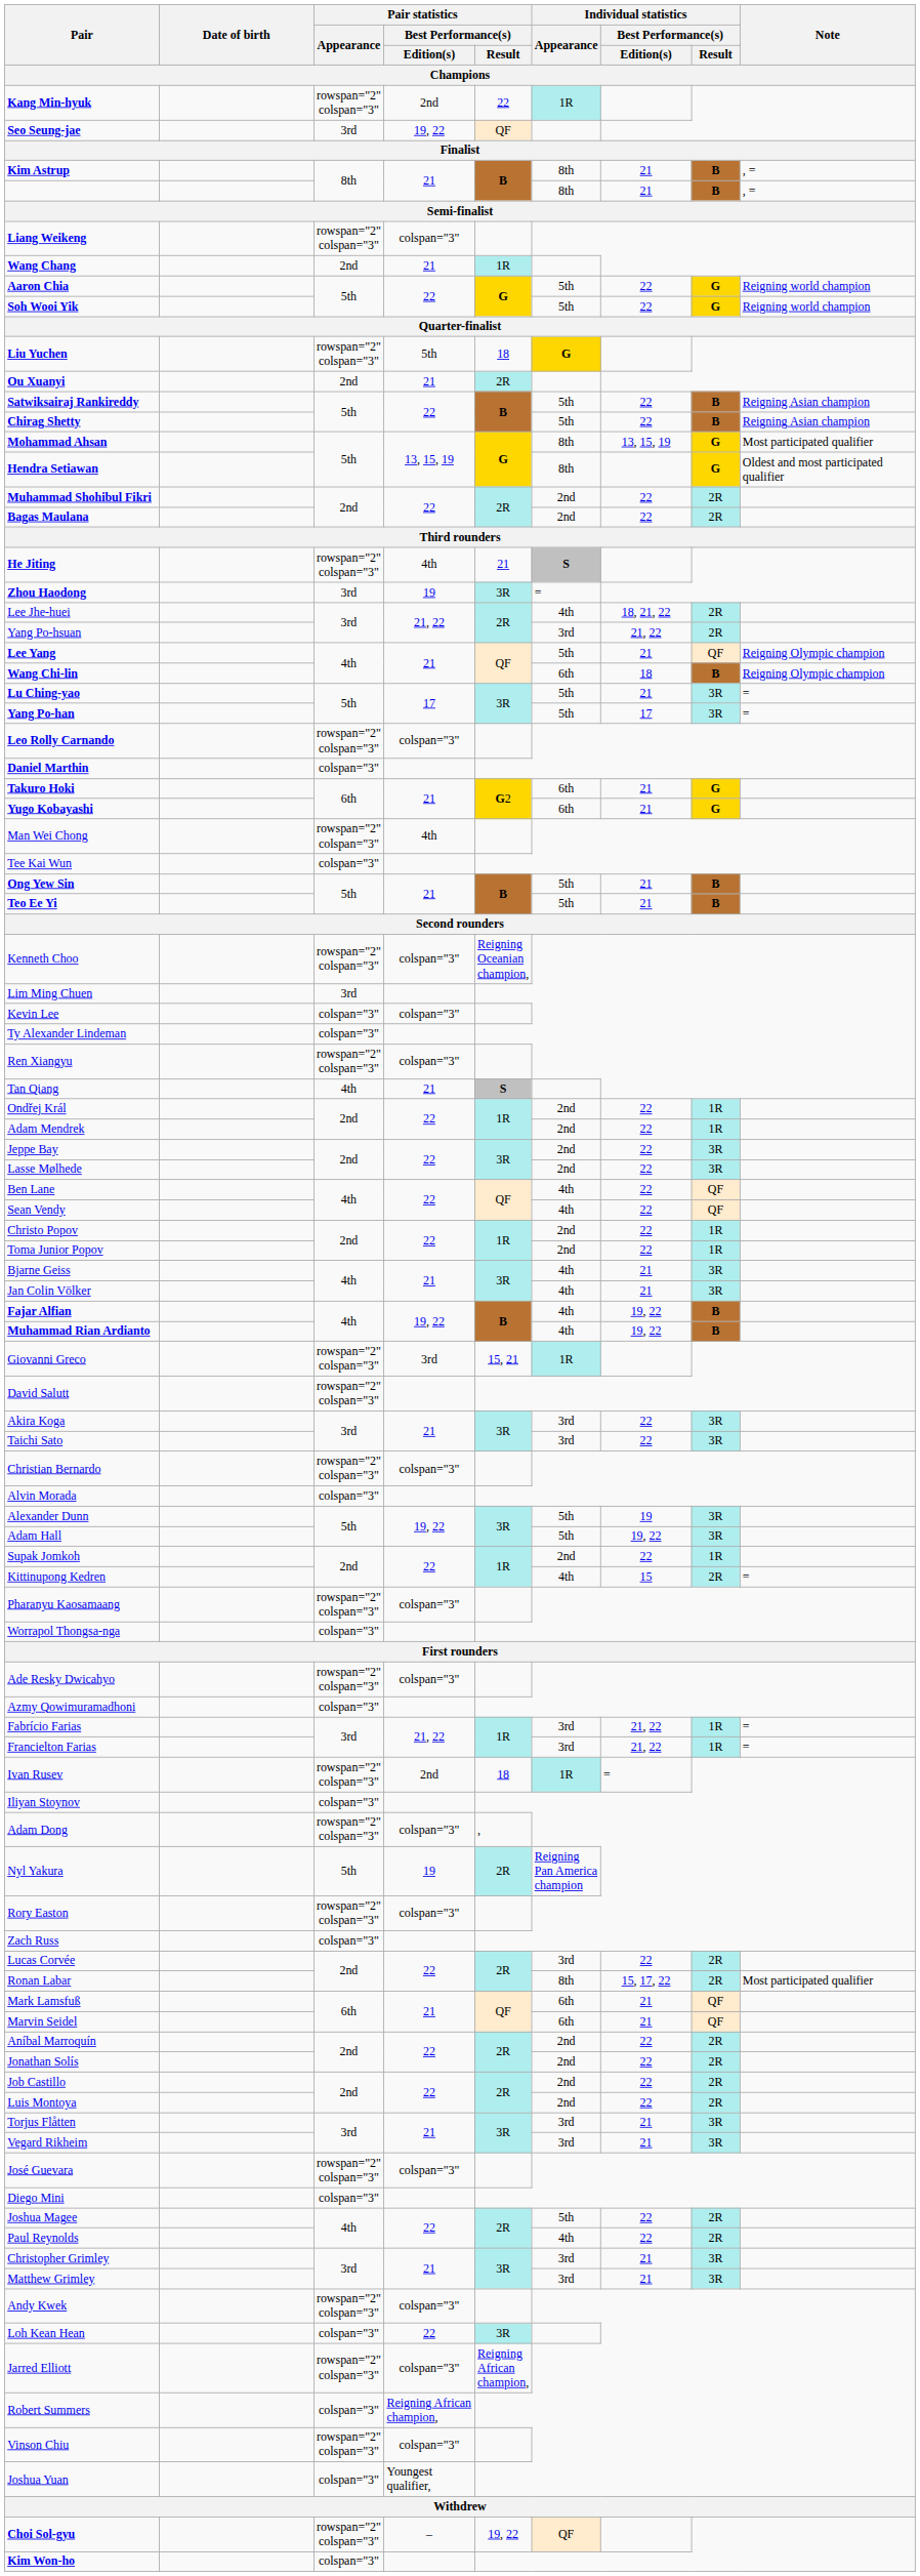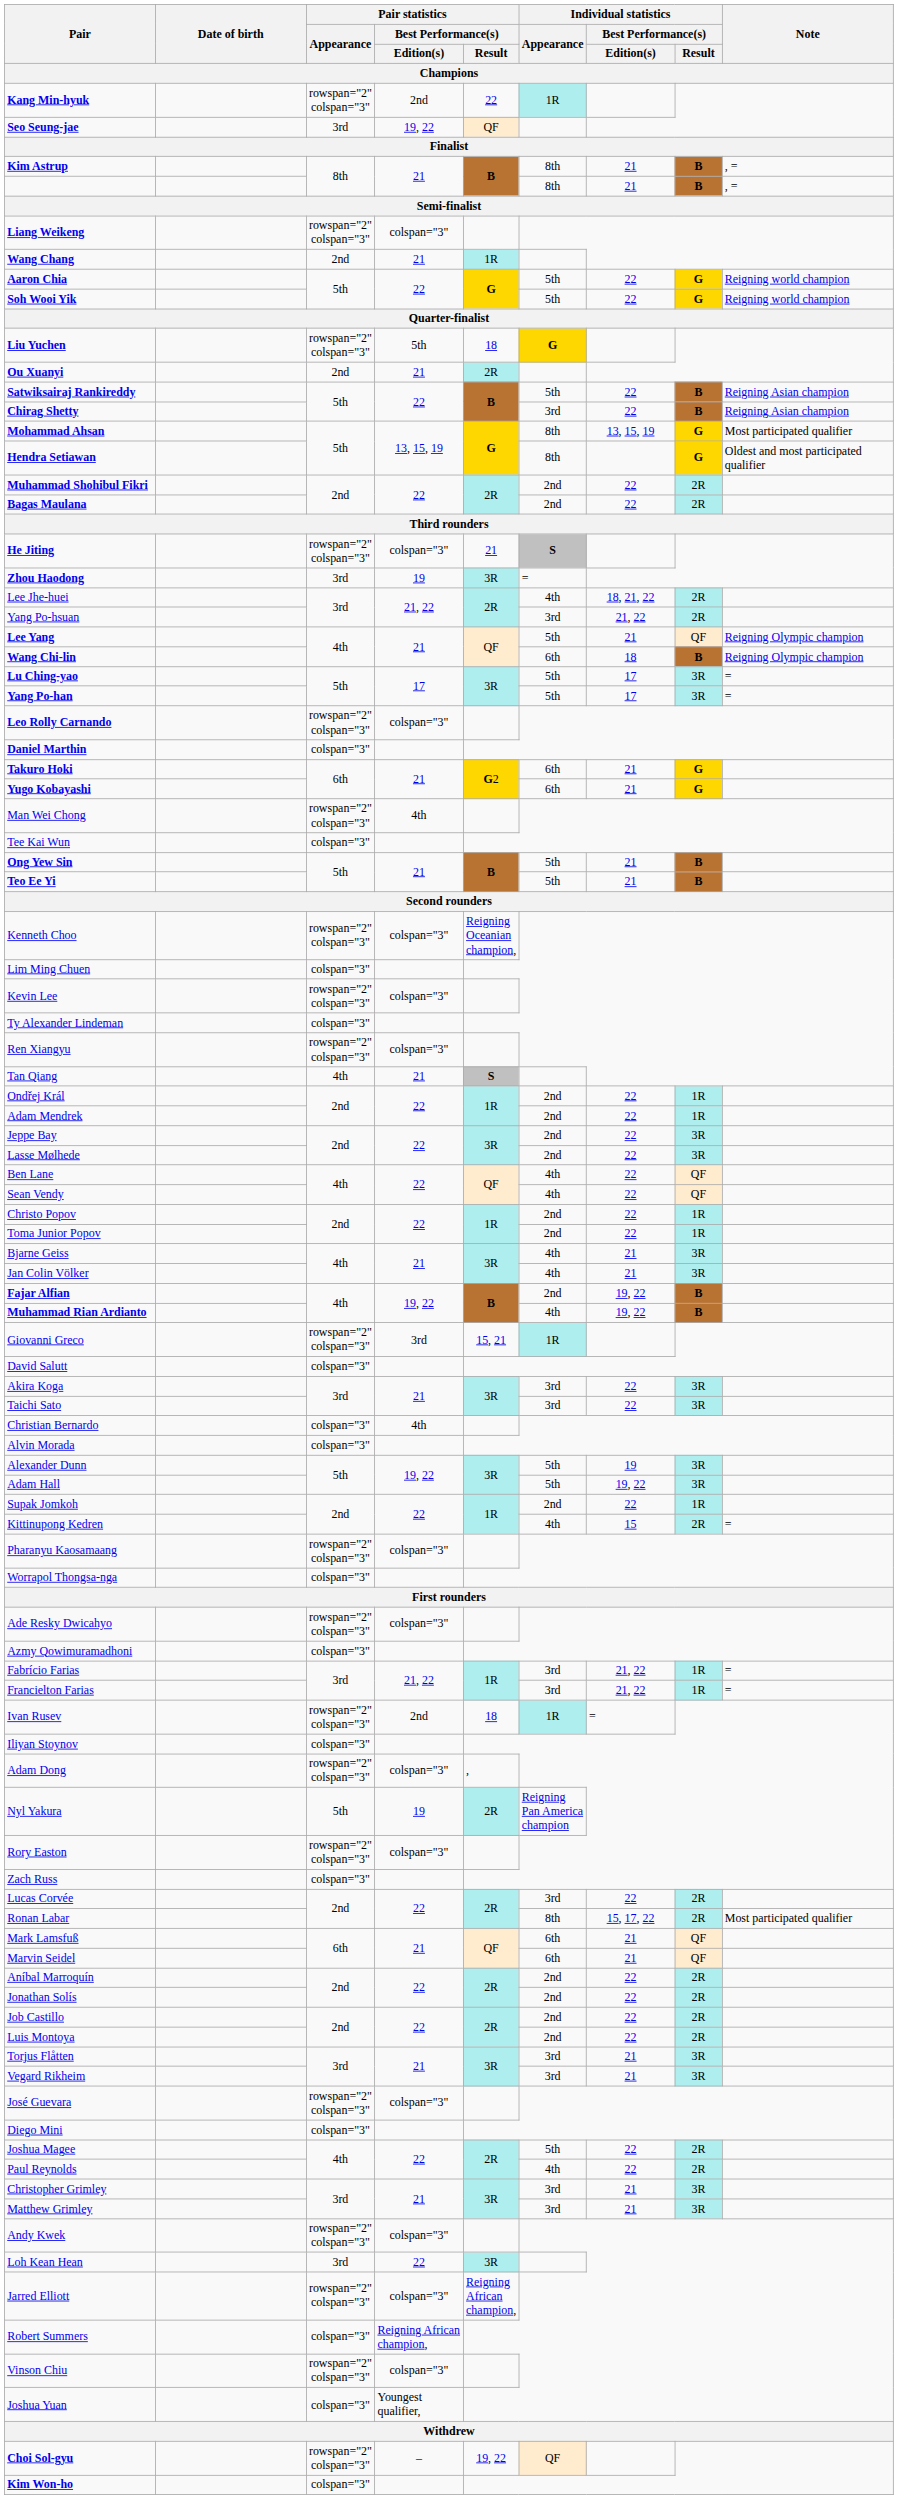Chirag Shetty | Individual statistics / Appearance: 5th -> 3rd
He Jiting | Pair statistics / Best Performance(s) / Edition(s): 4th -> colspan="3"
Lu Ching-yao | Individual statistics / Best Performance(s) / Edition(s): 21 -> 17
Lim Ming Chuen | Pair statistics / Appearance: 3rd -> colspan="3"
Kevin Lee | Pair statistics / Appearance: colspan="3" -> rowspan="2" colspan="3"
Fajar Alfian | Individual statistics / Appearance: 4th -> 2nd
David Salutt | Pair statistics / Appearance: rowspan="2" colspan="3" -> colspan="3"
Christian Bernardo | Pair statistics / Appearance: rowspan="2" colspan="3" -> colspan="3"
Christian Bernardo | Pair statistics / Best Performance(s) / Edition(s): colspan="3" -> 4th
Loh Kean Hean | Pair statistics / Appearance: colspan="3" -> 3rd
